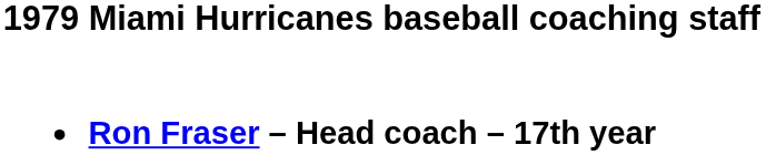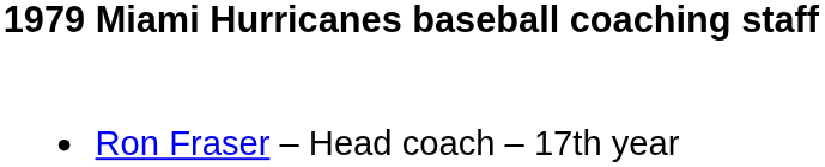Ron Fraser – Head coach – 17th year | column 1: bold -> normal
